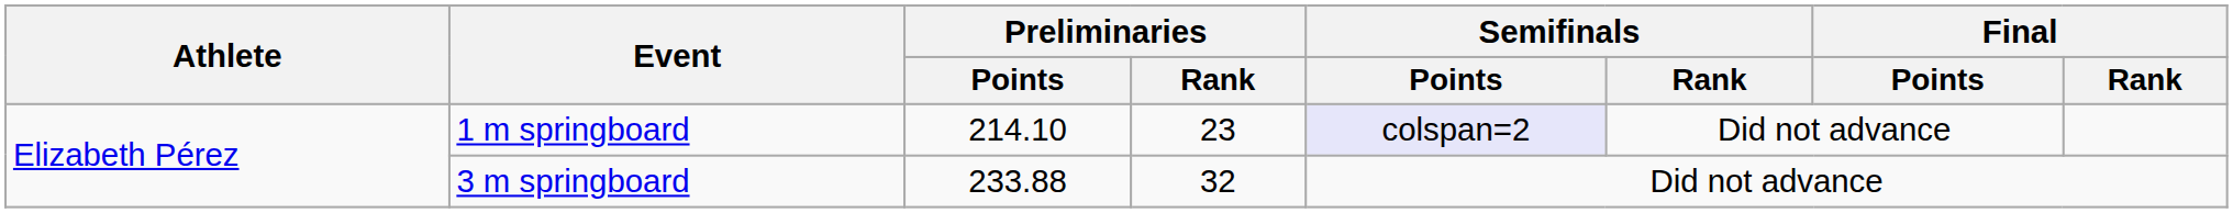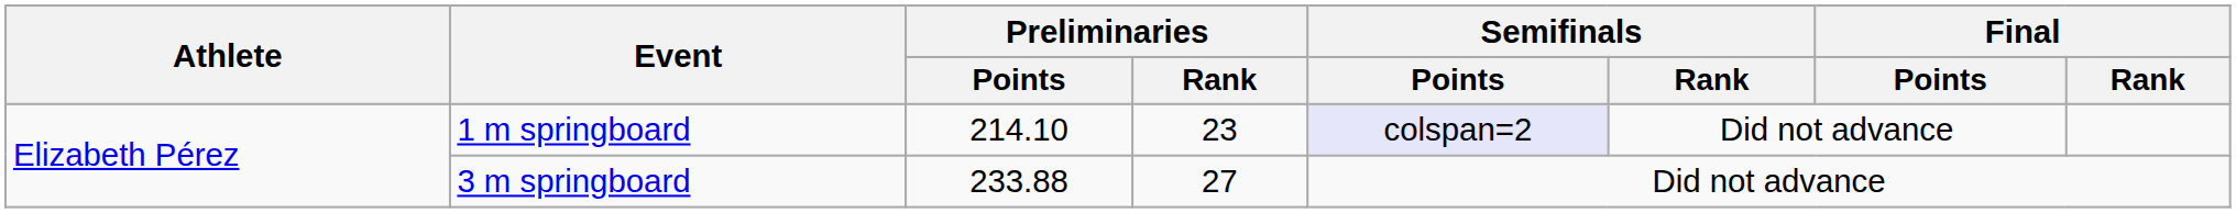3 m springboard | Preliminaries / Rank: 32 -> 27
